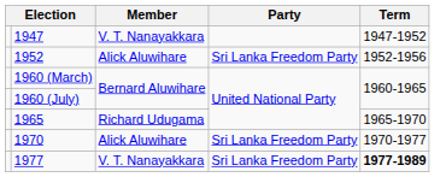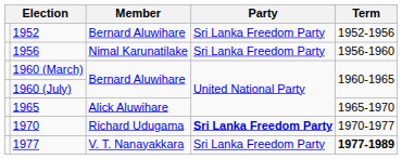- row: 1947 | V. T. Nanayakkara | 1947-1952
1952 | Member: Alick Aluwihare -> Bernard Aluwihare
+ row: 1956 | Nimal Karunatilake | Sri Lanka Freedom Party | 1956-1960
1965 | Member: Richard Udugama -> Alick Aluwihare
1970 | Member: Alick Aluwihare -> Richard Udugama
1970 | Party: normal -> bold
